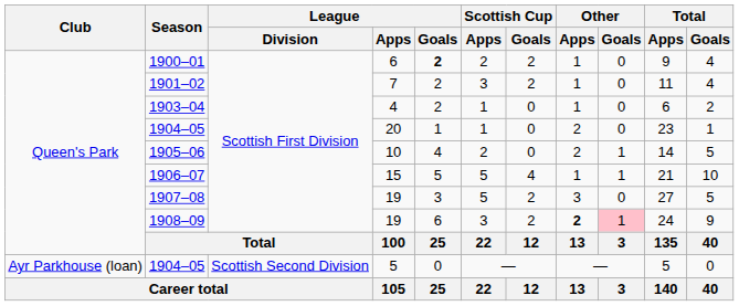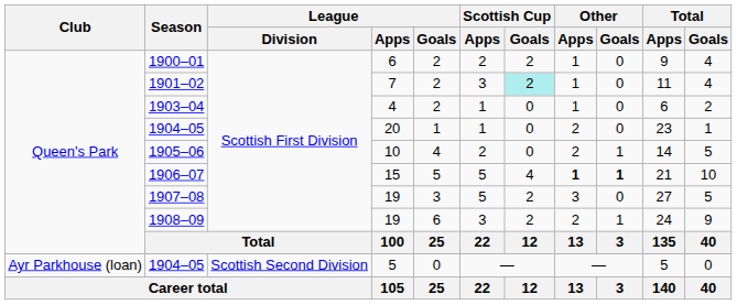1900–01 | League / Goals: bold -> normal
1901–02 | Scottish Cup / Goals: no background -> paleturquoise background
1906–07 | Other / Apps: normal -> bold
1906–07 | Other / Goals: normal -> bold
1908–09 | Other / Apps: bold -> normal
1908–09 | Other / Goals: pink background -> no background
